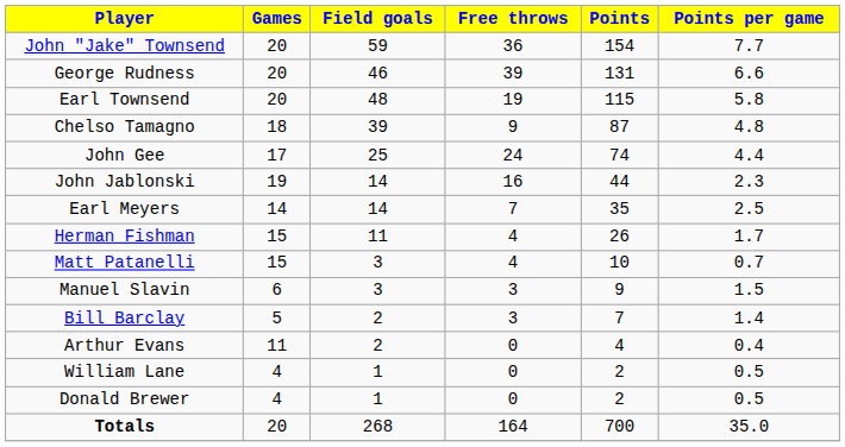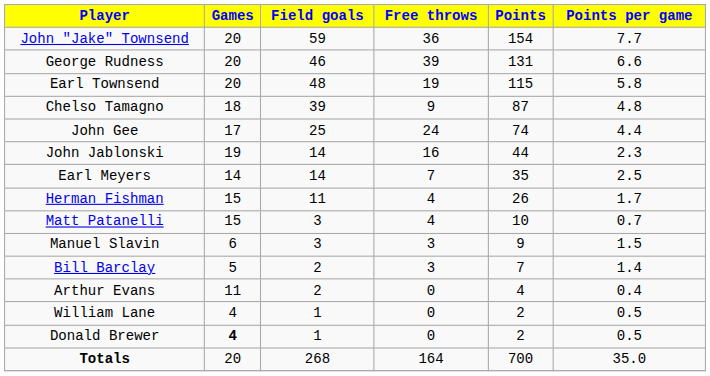Donald Brewer | Games: normal -> bold
